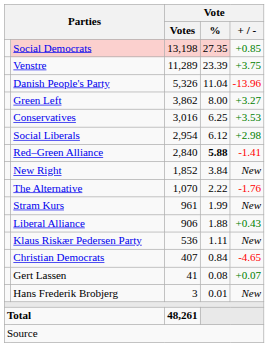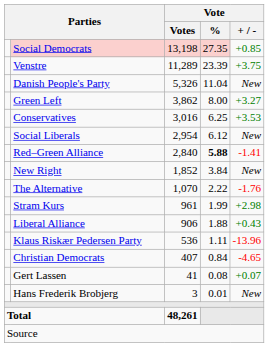Danish People's Party | Vote / + / -: -13.96 -> New
Social Liberals | Vote / + / -: +2.98 -> New
Stram Kurs | Vote / + / -: New -> +2.98
Klaus Riskær Pedersen Party | Vote / + / -: New -> -13.96
